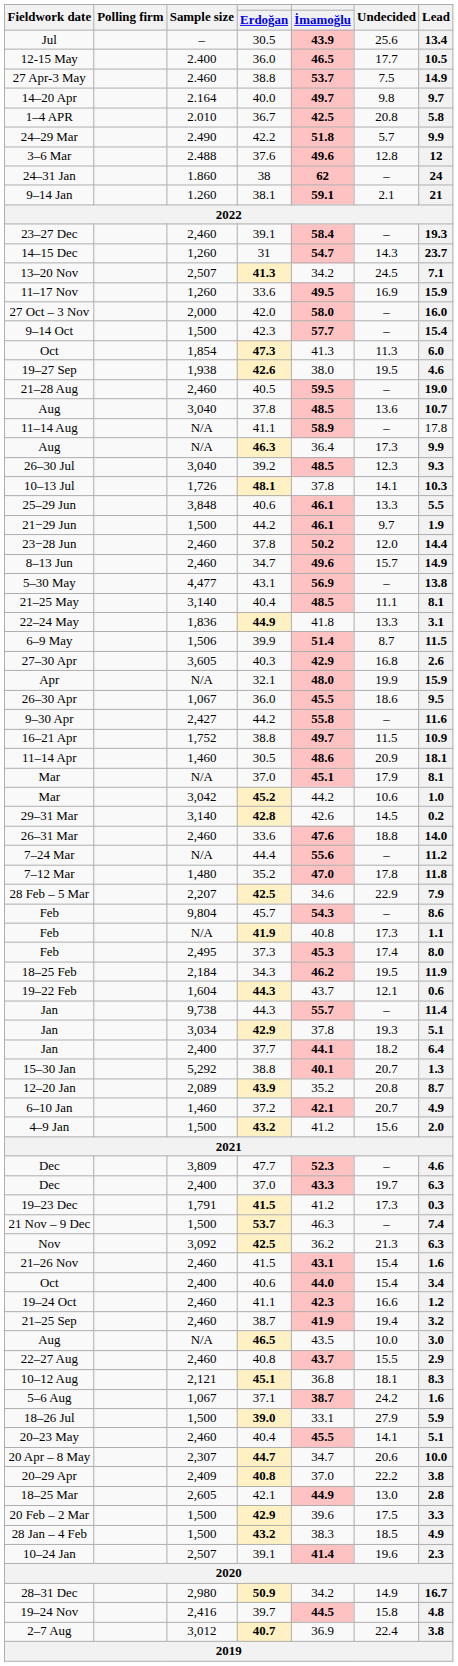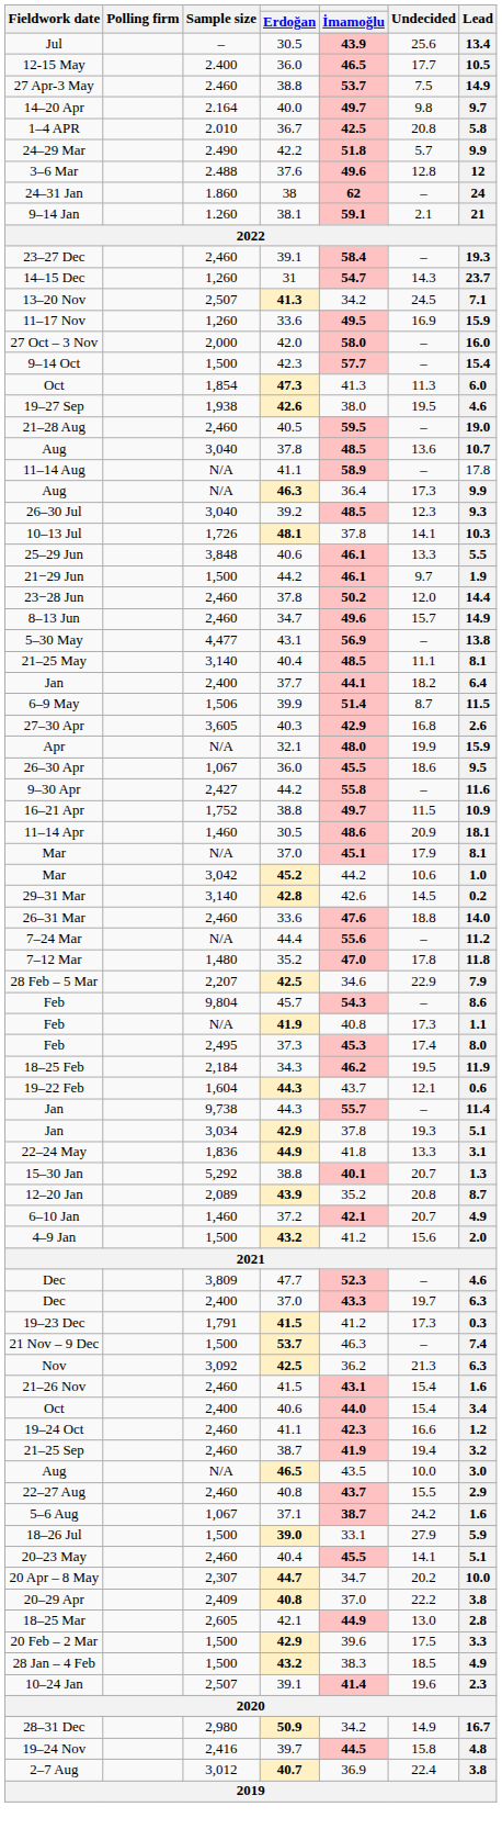rows swapped: 22–24 May <-> Jan / 37.7
- row: 10–12 Aug | 2,121 | 45.1 | 36.8 | 18.1 | 8.3
20 Apr – 8 May | Undecided: 20.6 -> 20.2
